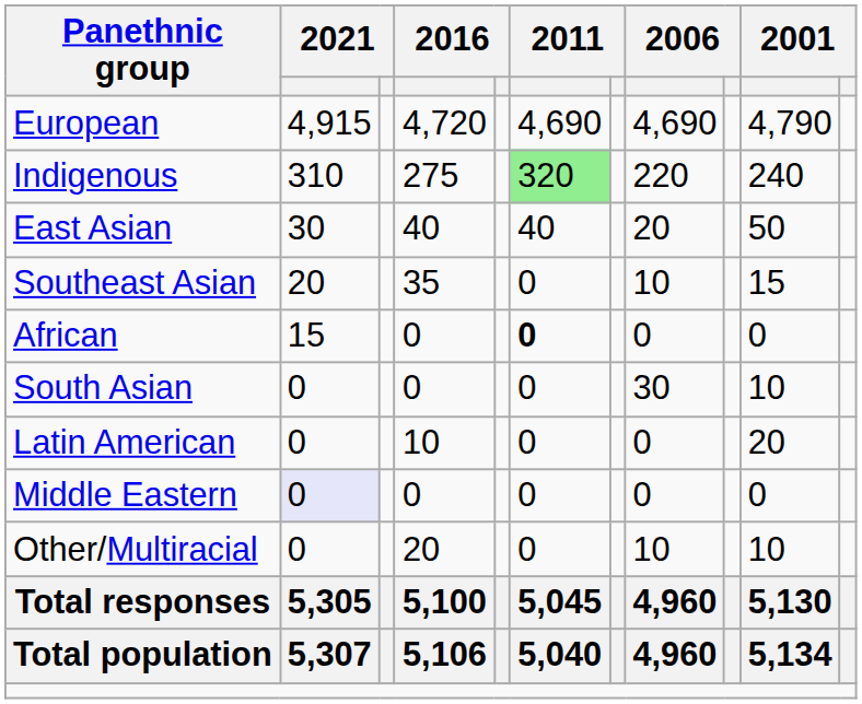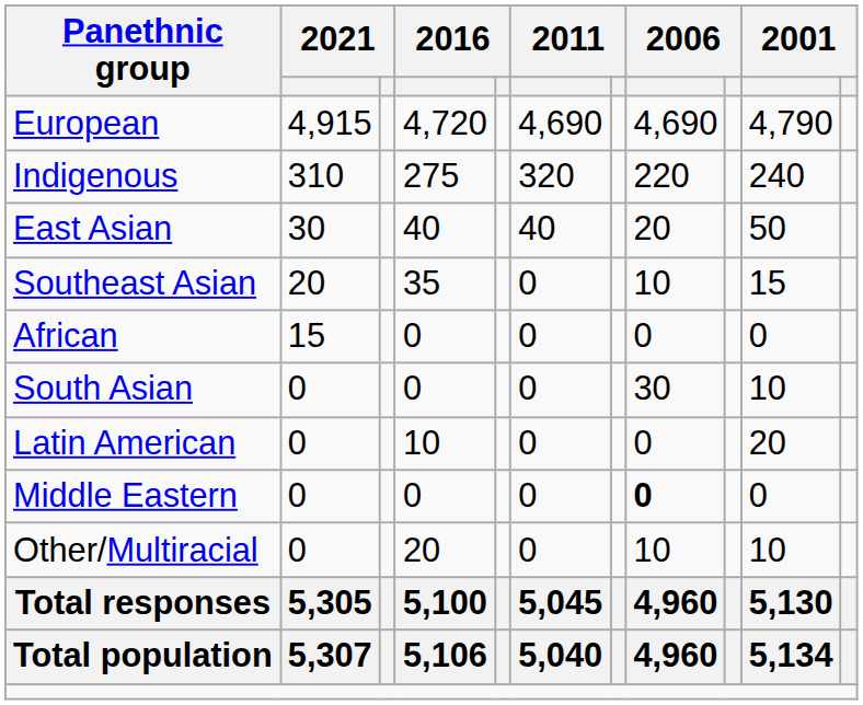Indigenous | column 6: lightgreen background -> no background
African | column 6: bold -> normal
Middle Eastern | column 2: lavender background -> no background
Middle Eastern | column 8: normal -> bold
